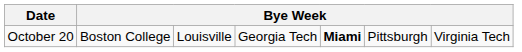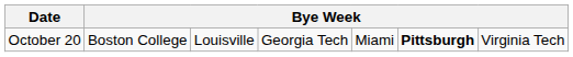October 20 | column 5: bold -> normal
October 20 | column 6: normal -> bold
